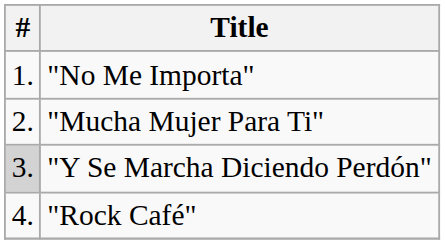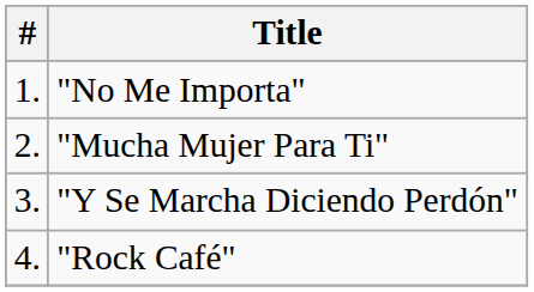"Y Se Marcha Diciendo Perdón" | #: lightgrey background -> no background
